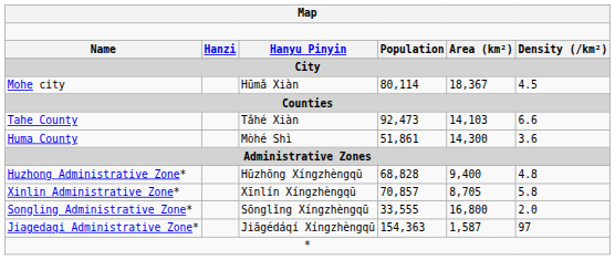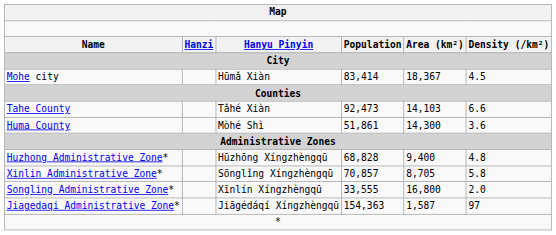Mohe city | column 4: 80,114 -> 83,414
Xinlin Administrative Zone* | column 3: Xīnlín Xíngzhèngqū -> Sōnglǐng Xíngzhèngqū
Songling Administrative Zone* | column 3: Sōnglǐng Xíngzhèngqū -> Xīnlín Xíngzhèngqū
